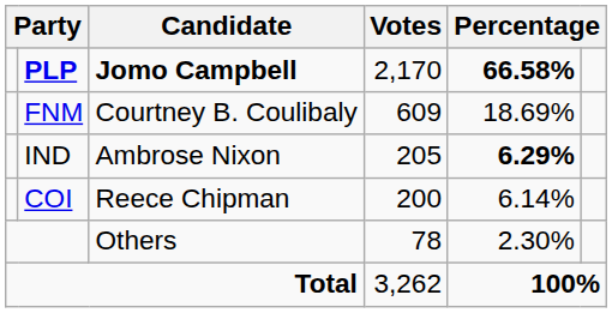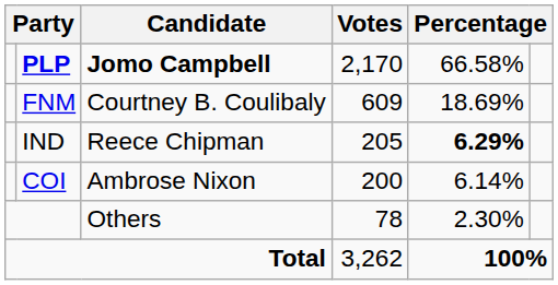PLP | column 5: bold -> normal
IND | Candidate: Ambrose Nixon -> Reece Chipman
COI | Candidate: Reece Chipman -> Ambrose Nixon
